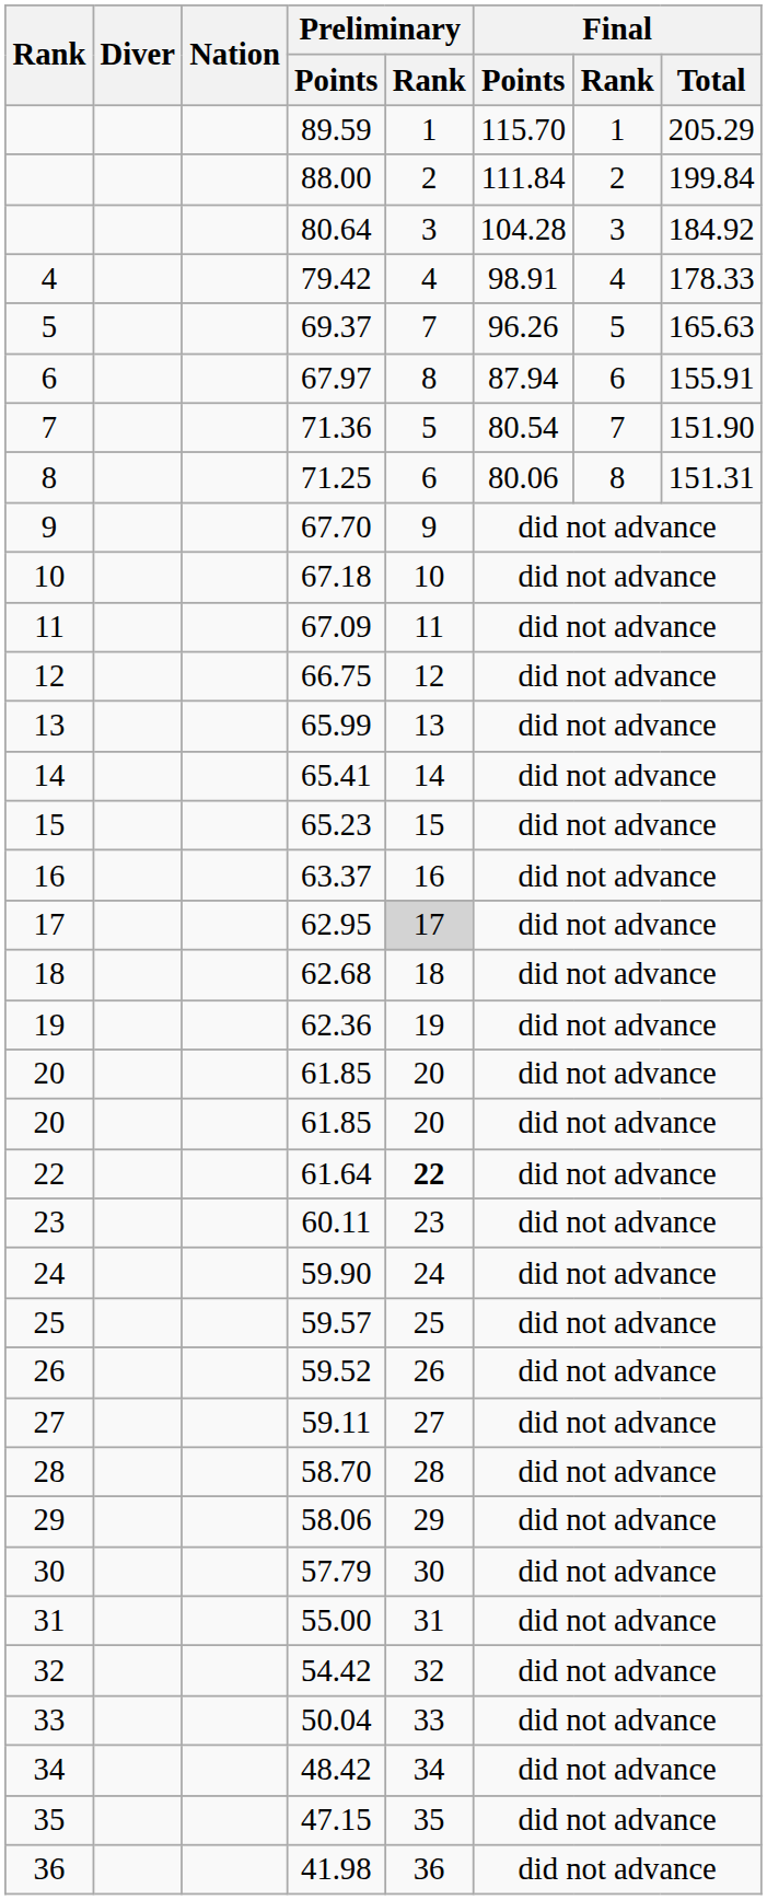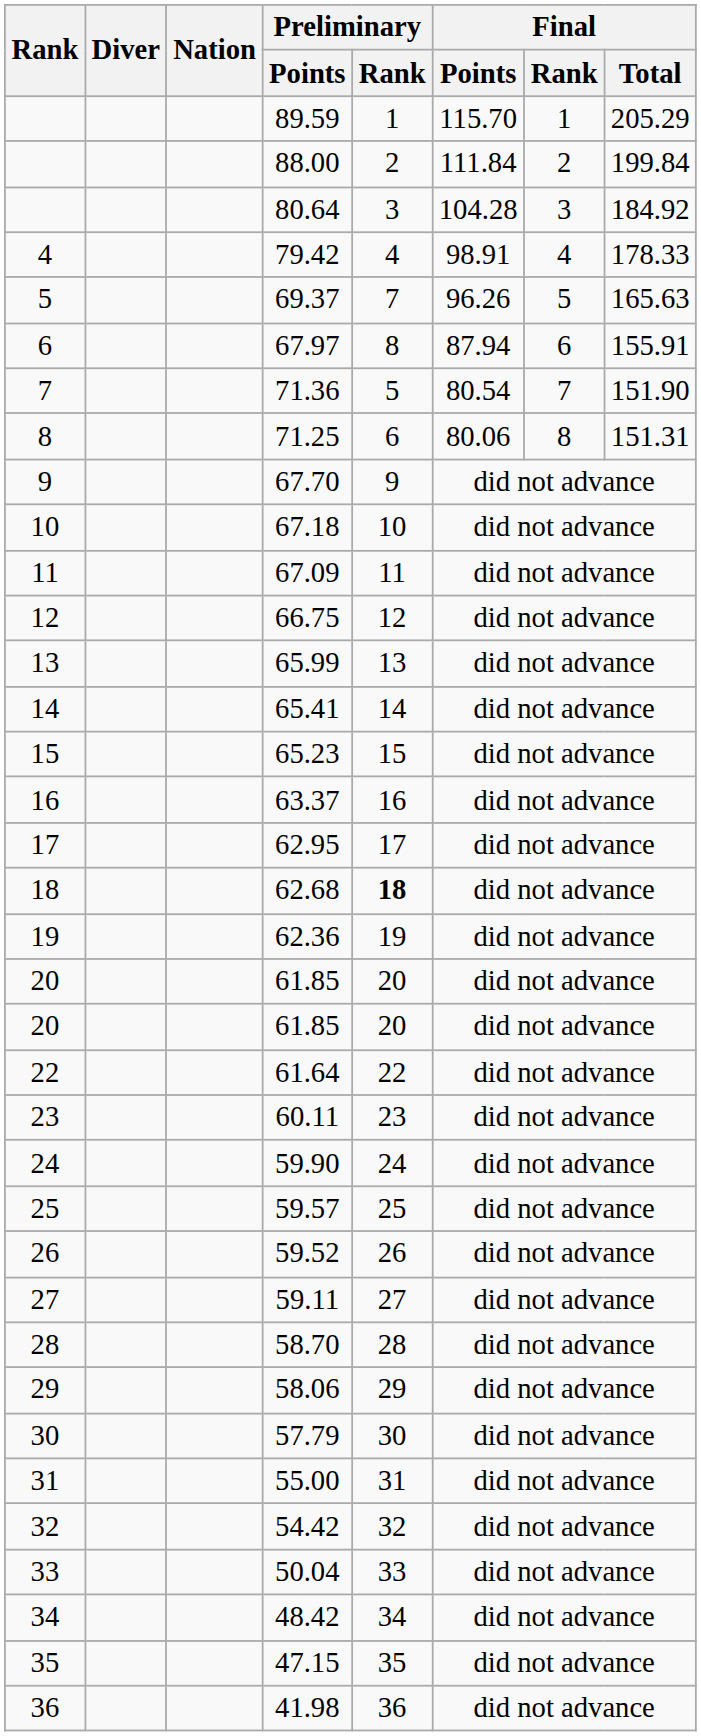62.95 | Preliminary / Rank: lightgrey background -> no background
62.68 | Preliminary / Rank: normal -> bold
61.64 | Preliminary / Rank: bold -> normal
